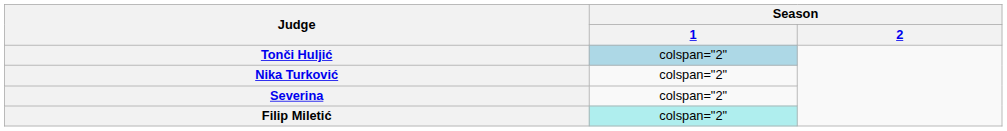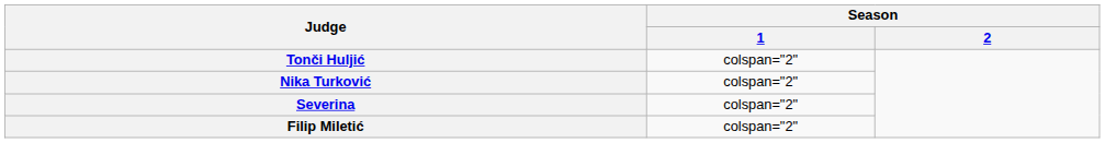Tonči Huljić | Season / 1: lightblue background -> no background
Filip Miletić | Season / 1: paleturquoise background -> no background
